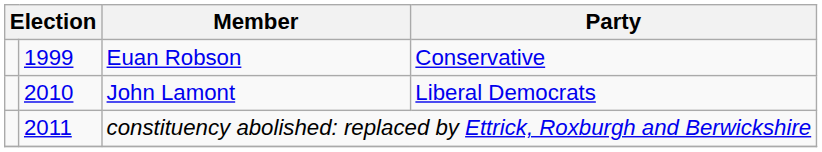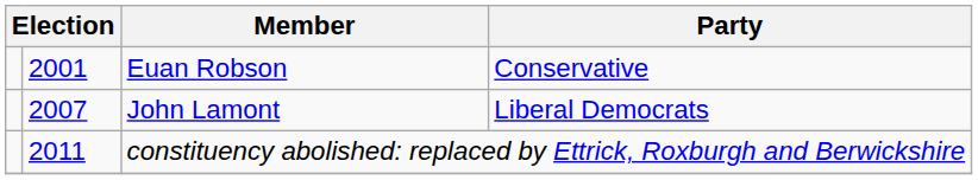Euan Robson | column 2: 1999 -> 2001
John Lamont | column 2: 2010 -> 2007
